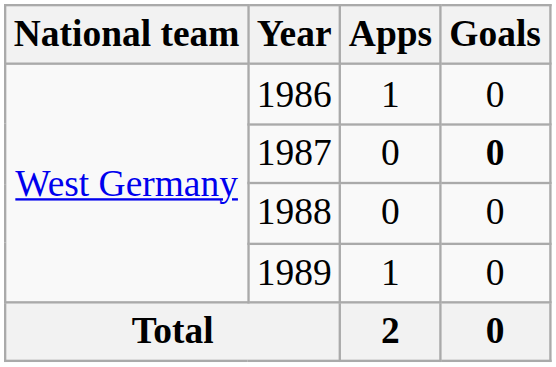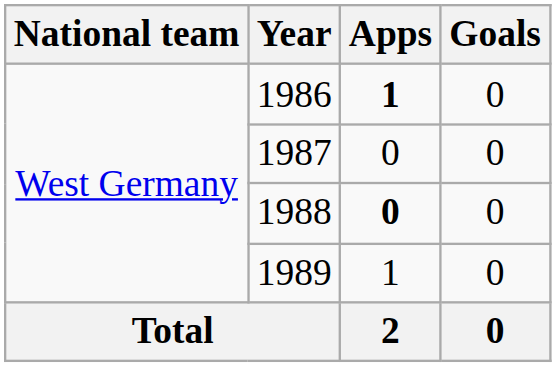1986 | Apps: normal -> bold
1987 | Goals: bold -> normal
1988 | Apps: normal -> bold
